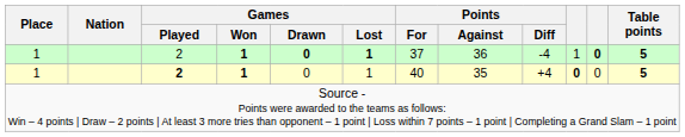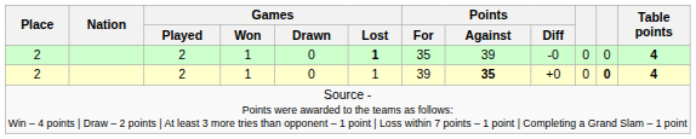row 3 | Place: 1 -> 2
row 3 | Games / Won: bold -> normal
row 3 | Games / Drawn: bold -> normal
row 3 | Points / For: 37 -> 35
row 3 | Points / Against: 36 -> 39
row 3 | Points / Diff: -4 -> -0
row 3 | column 10: 1 -> 0
row 3 | column 11: bold -> normal
row 3 | Table points: 5 -> 4
row 4 | Place: 1 -> 2
row 4 | Games / Played: bold -> normal
row 4 | Games / Won: bold -> normal
row 4 | Points / For: 40 -> 39
row 4 | Points / Against: normal -> bold
row 4 | Points / Diff: +4 -> +0
row 4 | column 10: bold -> normal
row 4 | column 11: normal -> bold
row 4 | Table points: 5 -> 4
